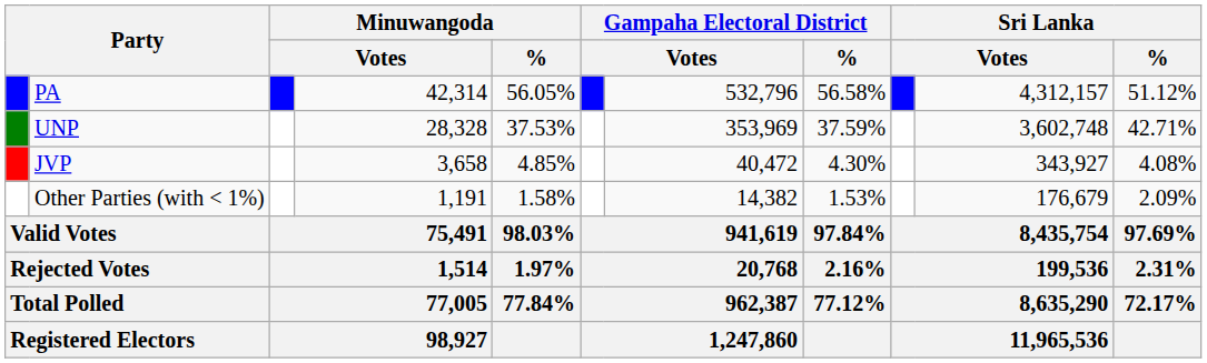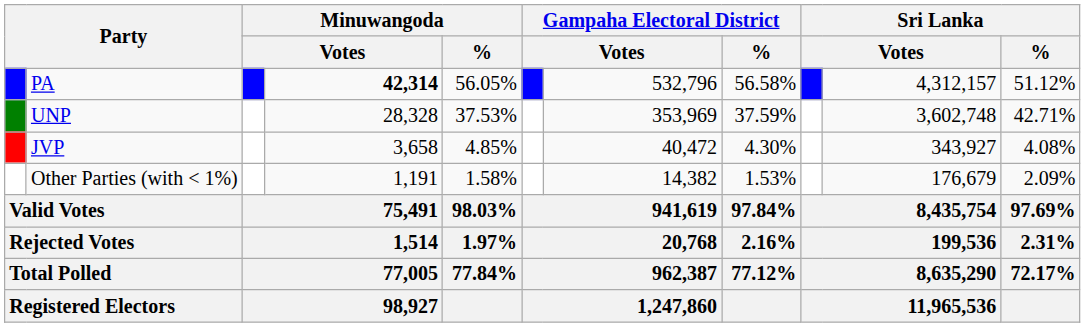PA | column 4: normal -> bold
